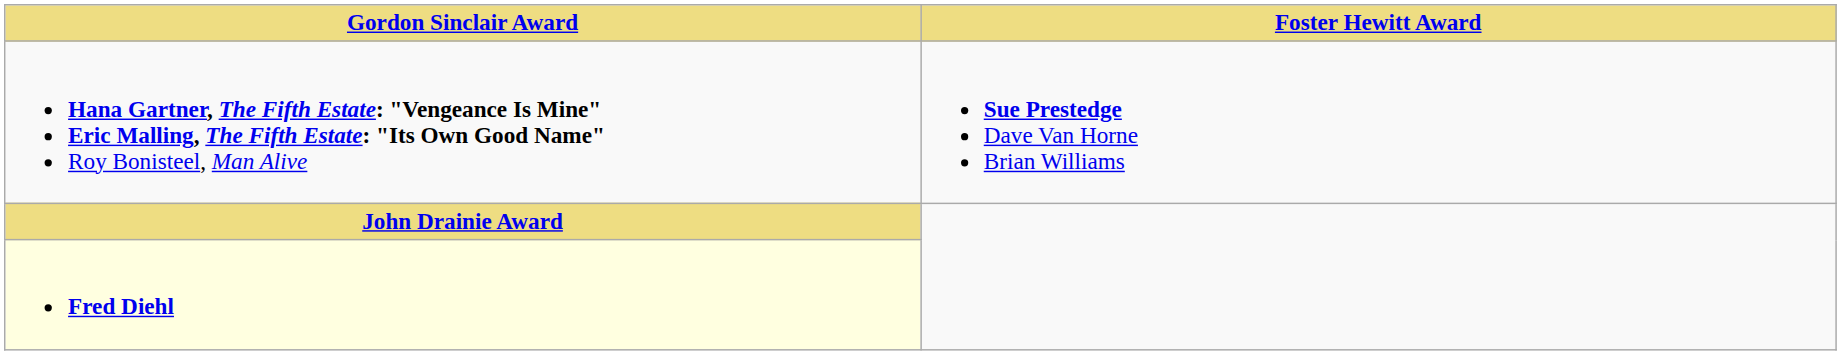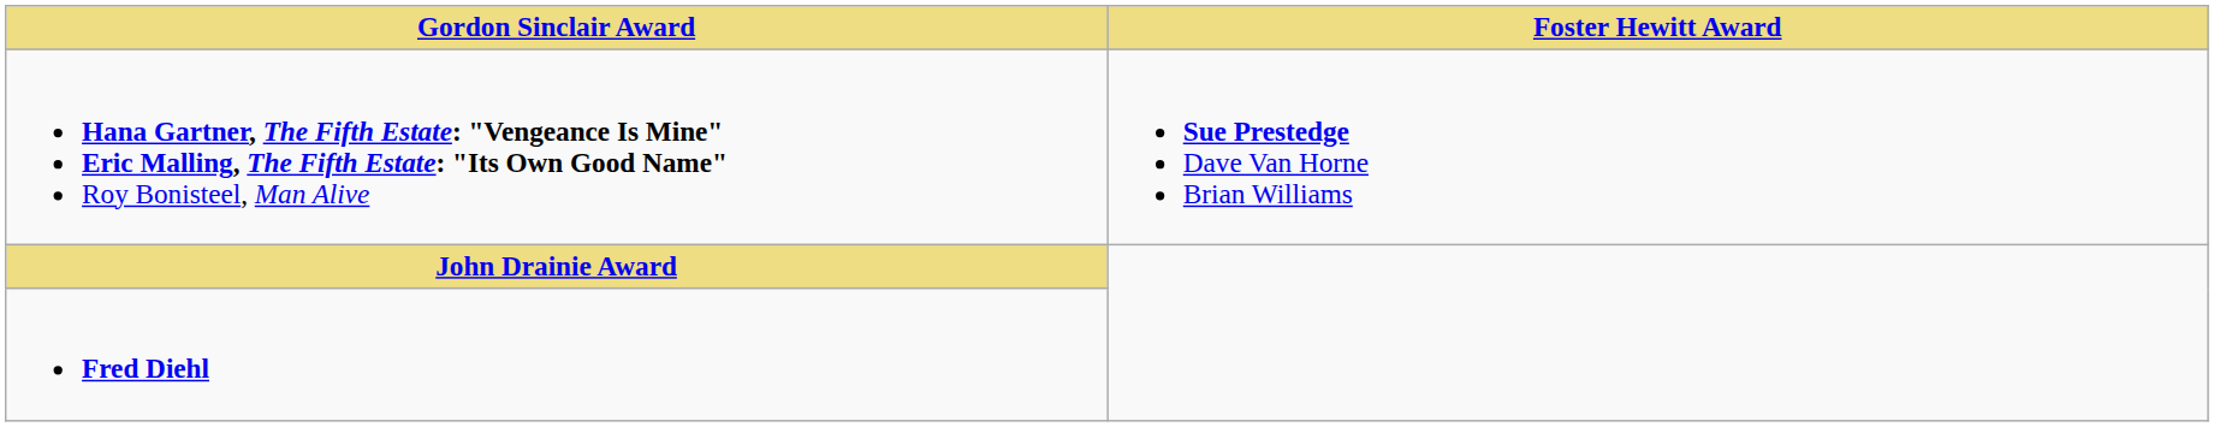Fred Diehl | Gordon Sinclair Award: lightyellow background -> no background
